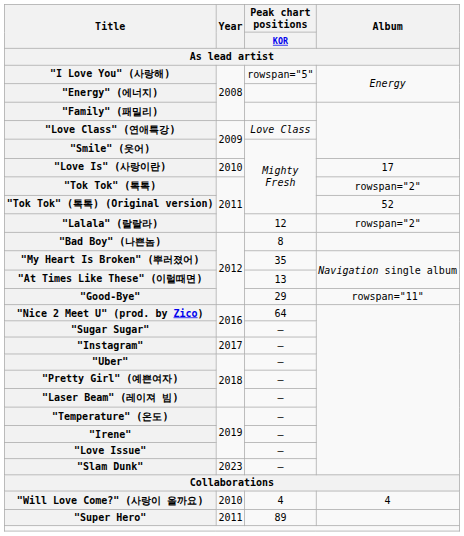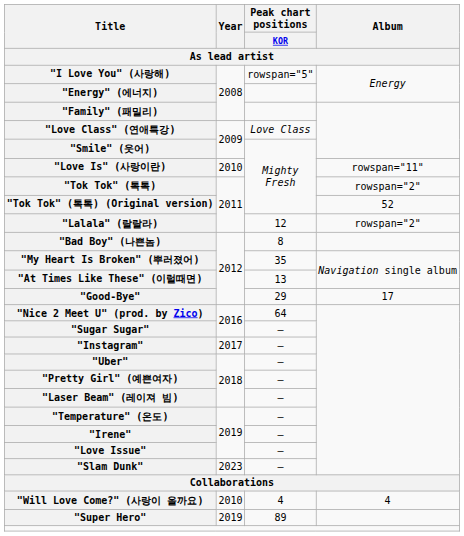"Love Is" (사랑이란) | Album: 17 -> rowspan="11"
"Good-Bye" | Album: rowspan="11" -> 17
"Super Hero" | Year: 2011 -> 2019
